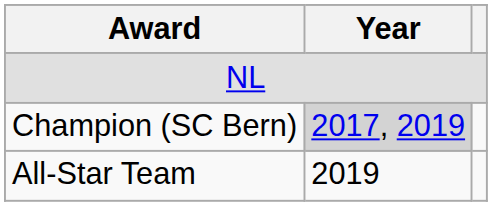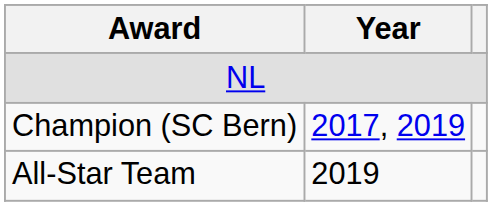Champion (SC Bern) | Year: lightgrey background -> no background
